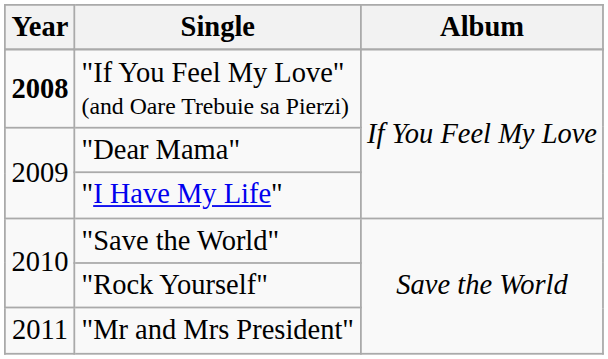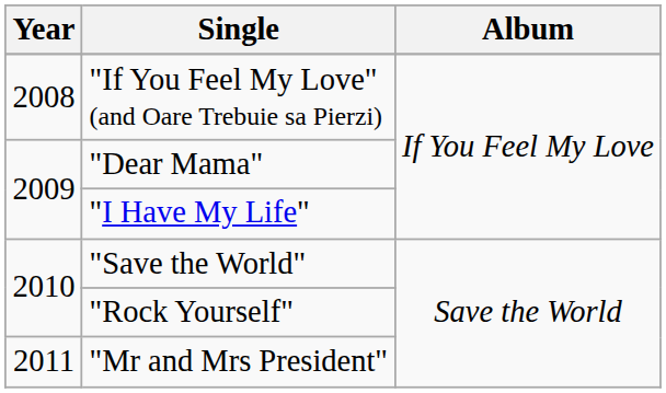"If You Feel My Love" (and Oare Trebuie sa Pierzi) | Year: bold -> normal
